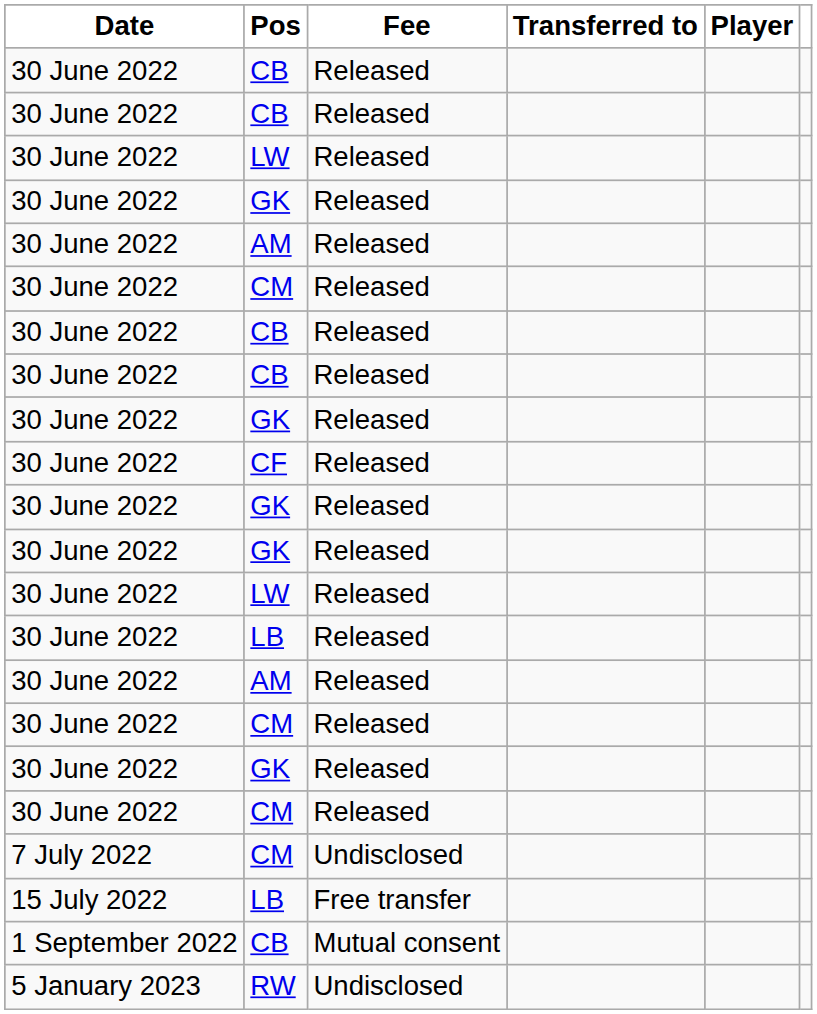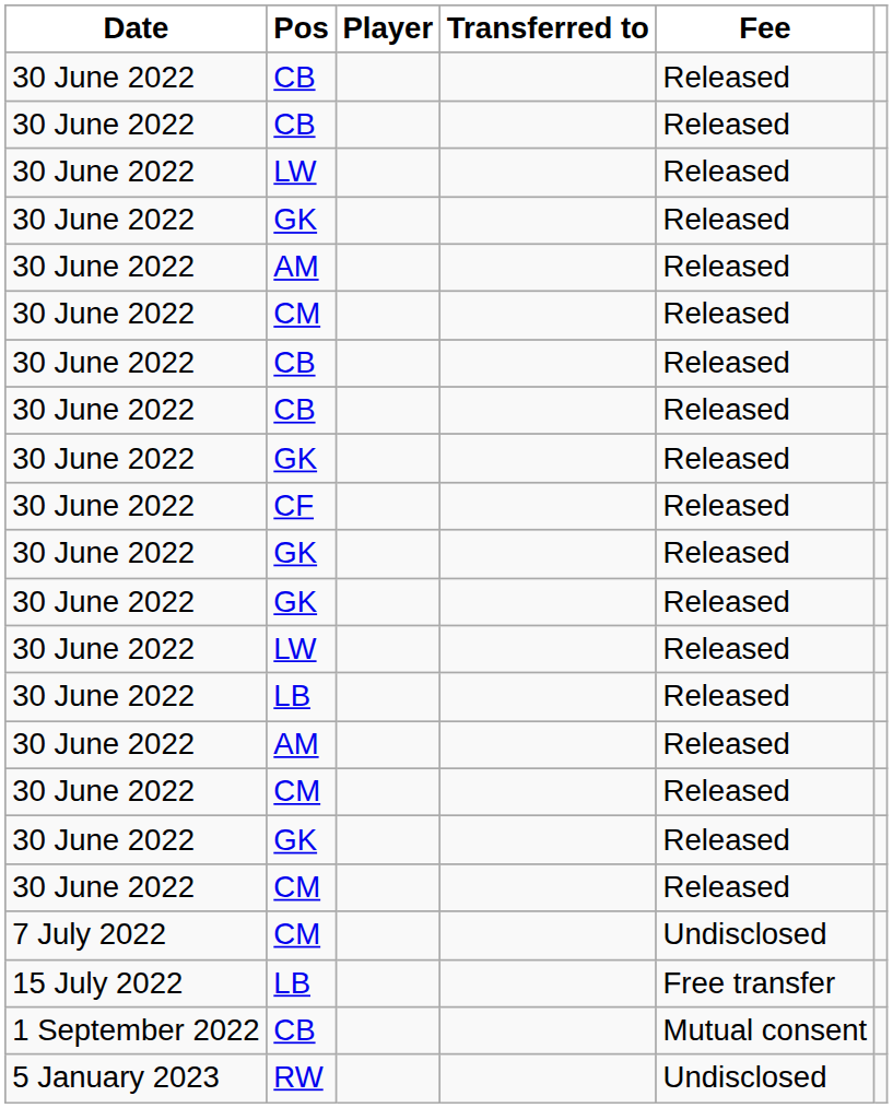columns swapped: Player <-> Fee
